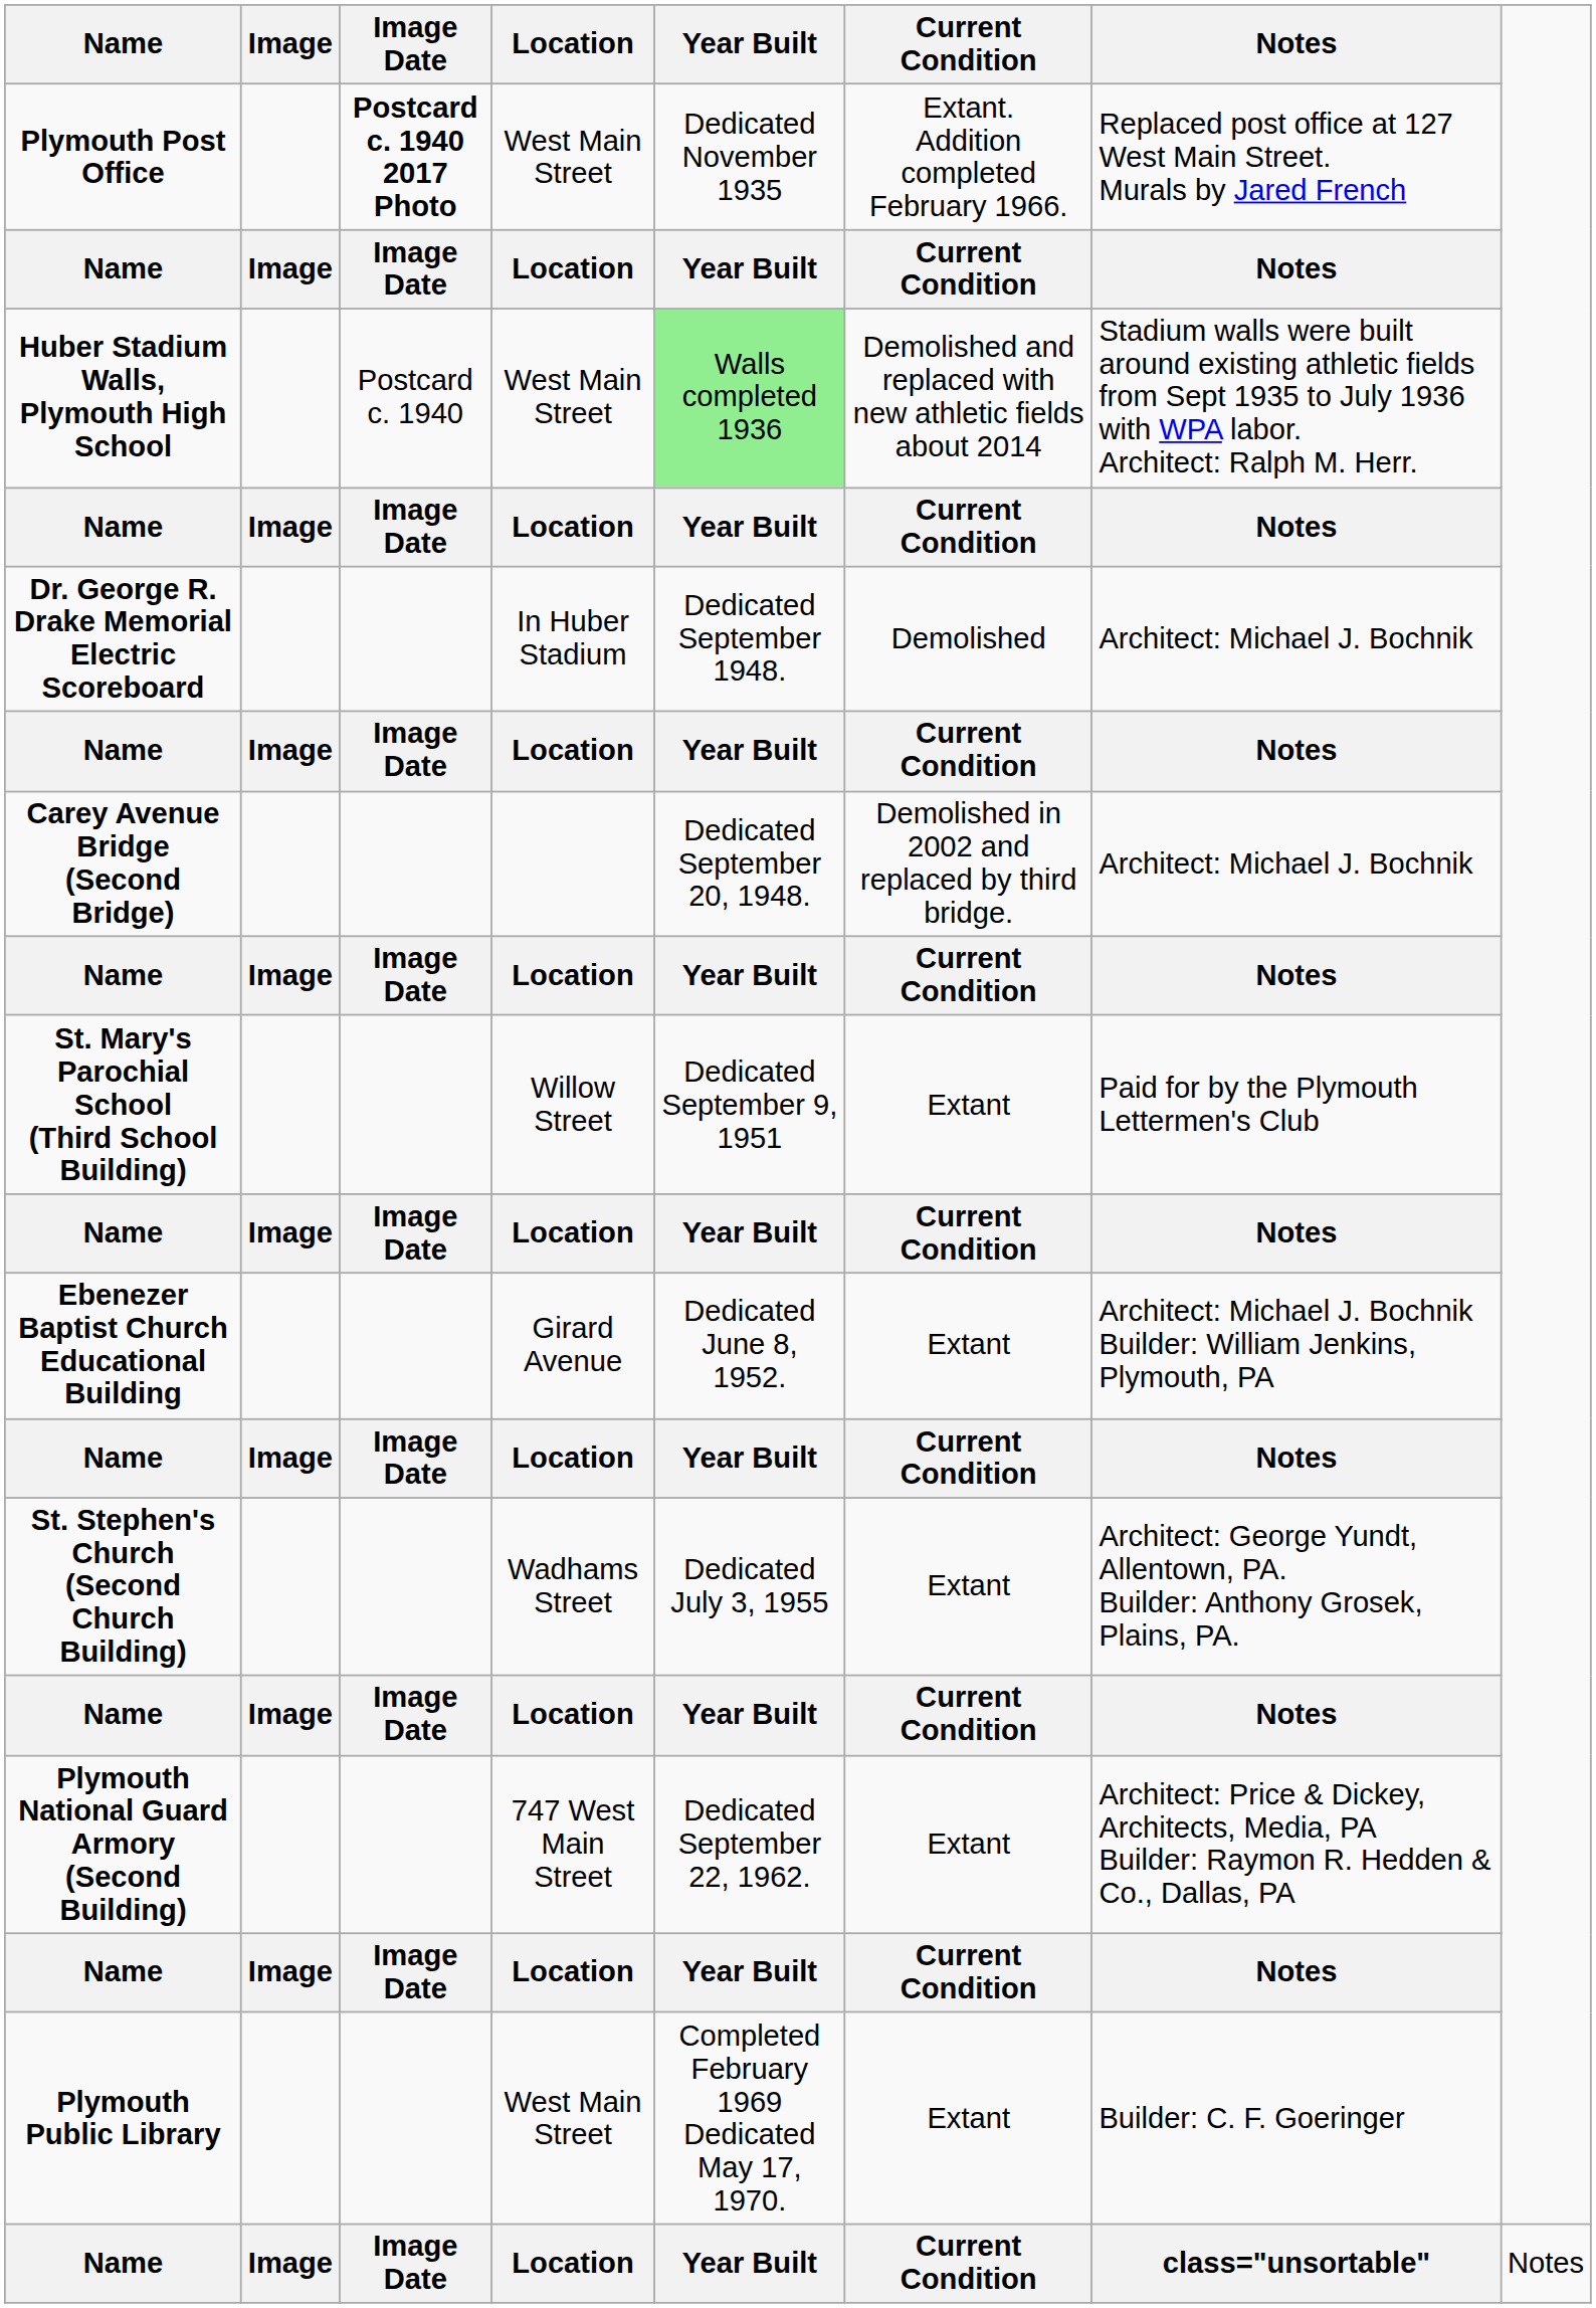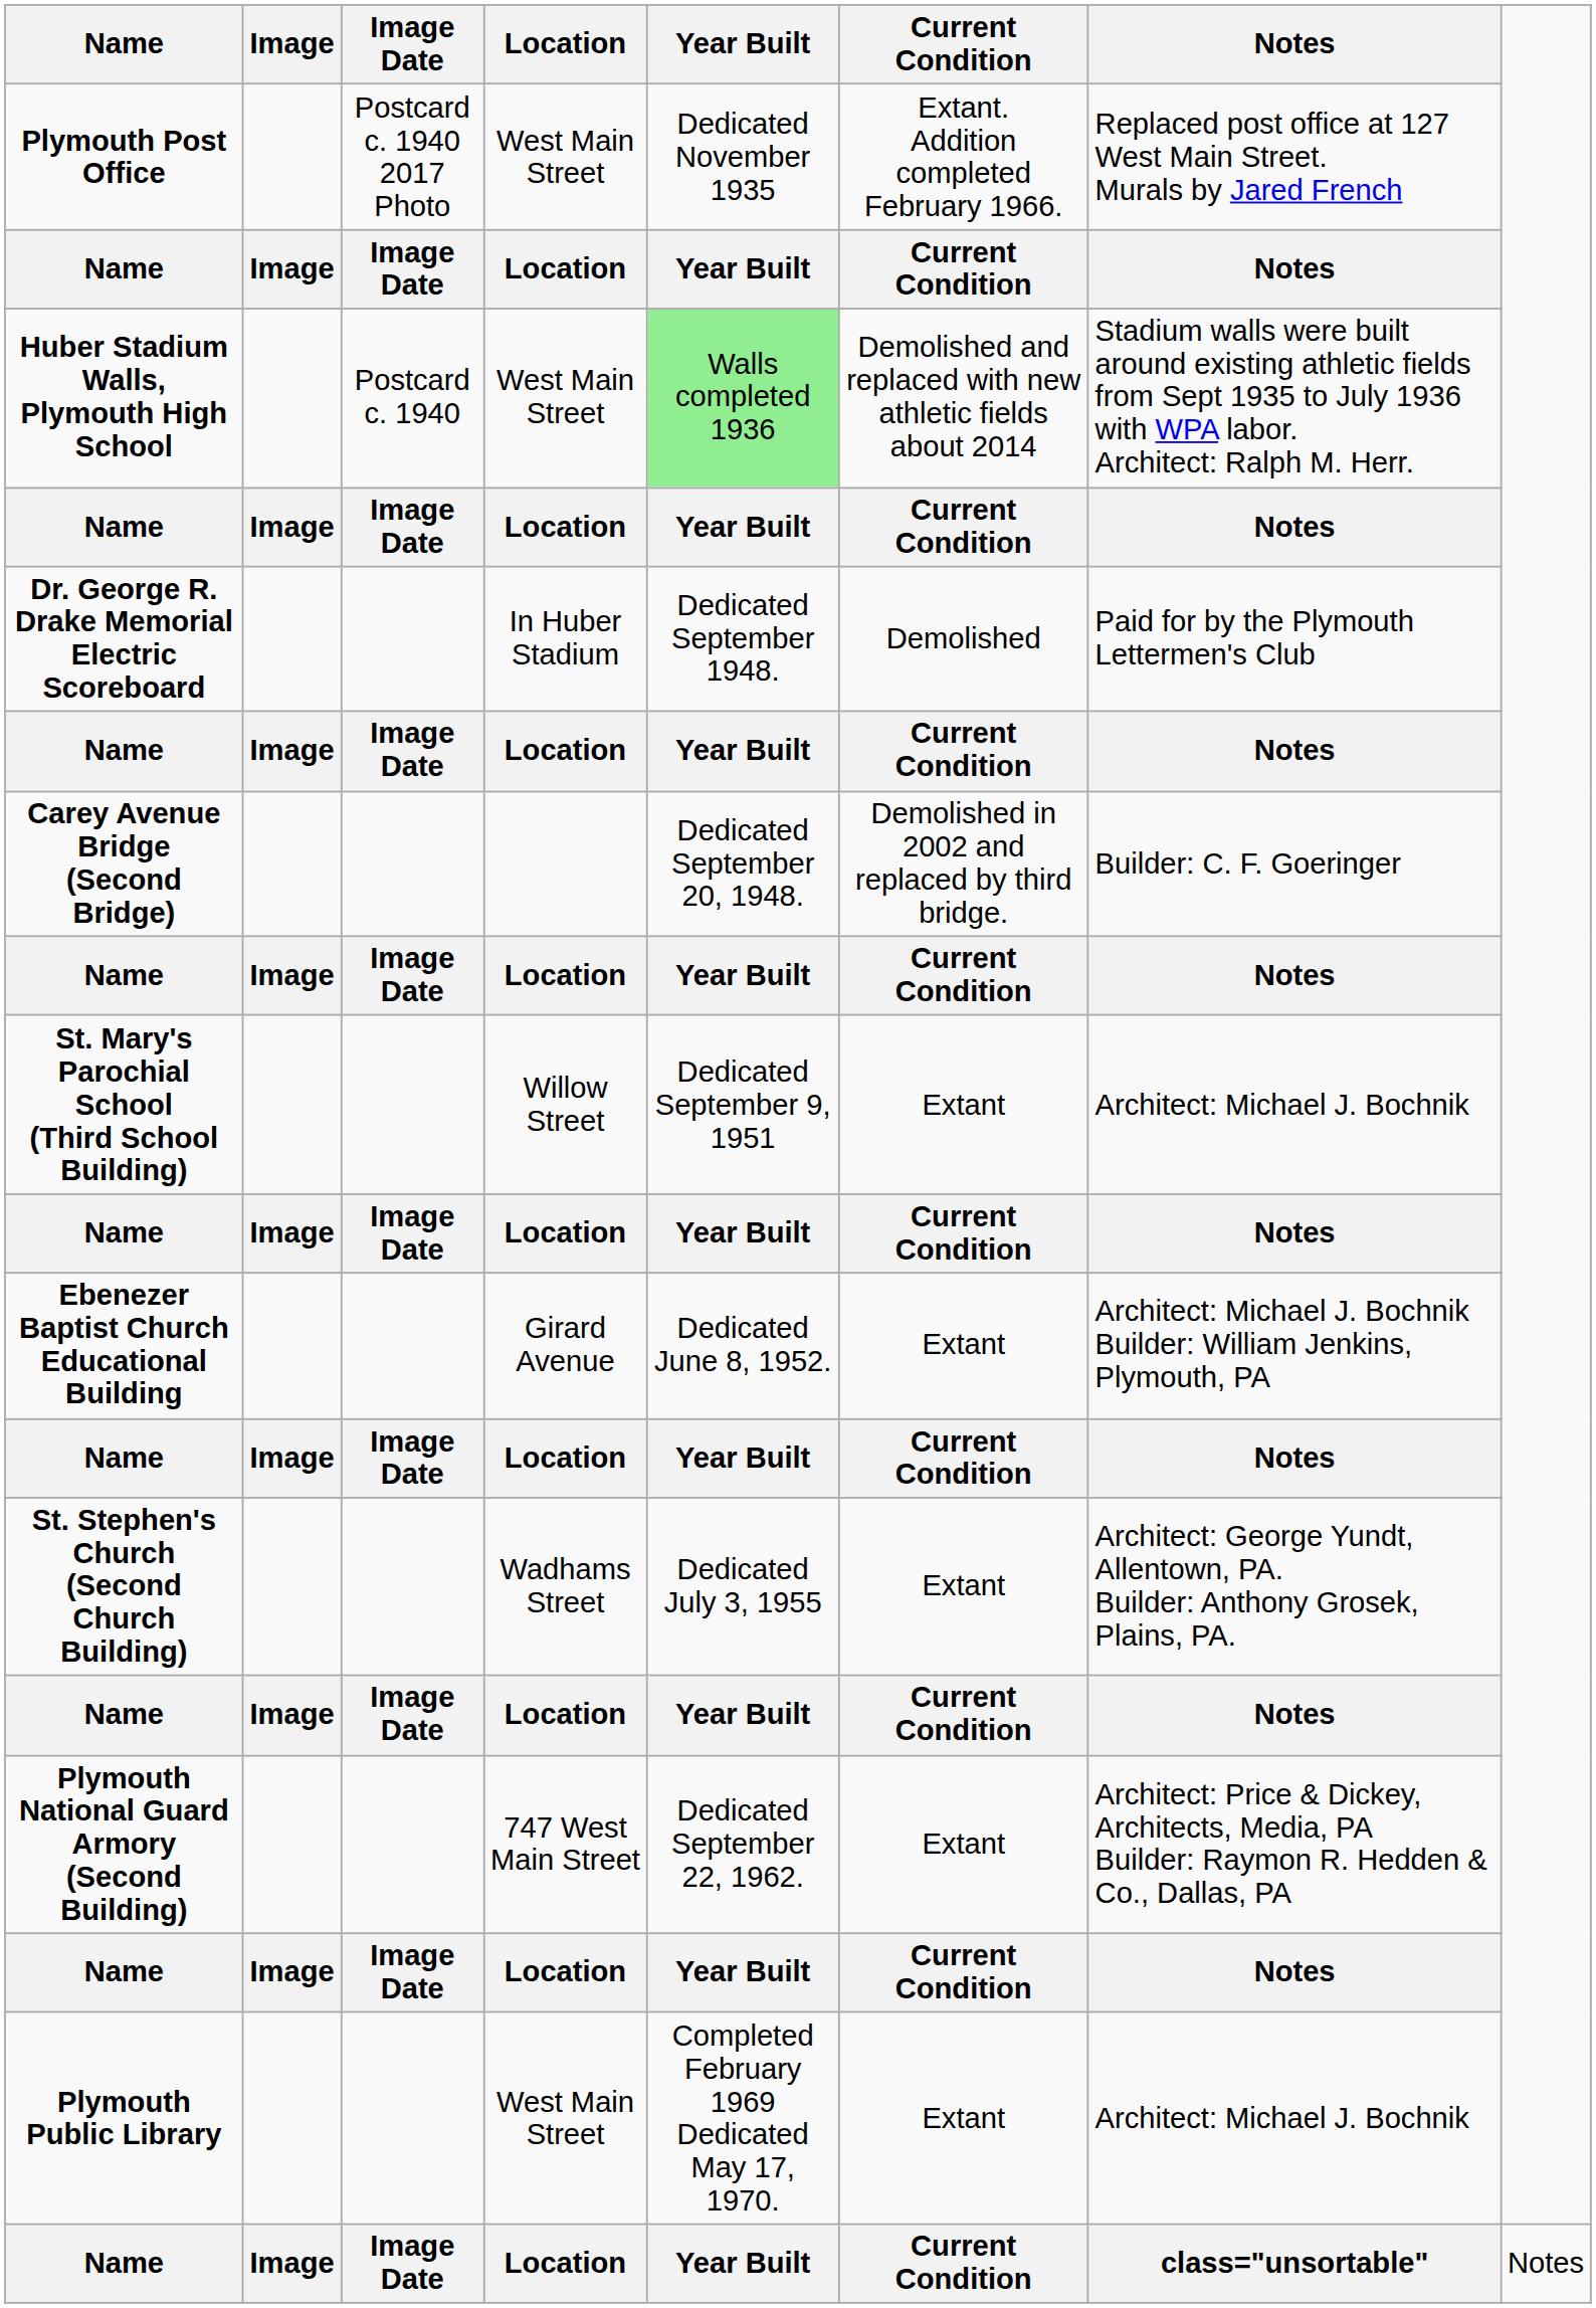Plymouth Post Office | Image Date: bold -> normal
Dr. George R. Drake Memorial Electric Scoreboard | Notes: Architect: Michael J. Bochnik -> Paid for by the Plymouth Lettermen's Club
Carey Avenue Bridge (Second Bridge) | Notes: Architect: Michael J. Bochnik -> Builder: C. F. Goeringer
St. Mary's Parochial School (Third School Building) | Notes: Paid for by the Plymouth Lettermen's Club -> Architect: Michael J. Bochnik
Plymouth Public Library | Notes: Builder: C. F. Goeringer -> Architect: Michael J. Bochnik
